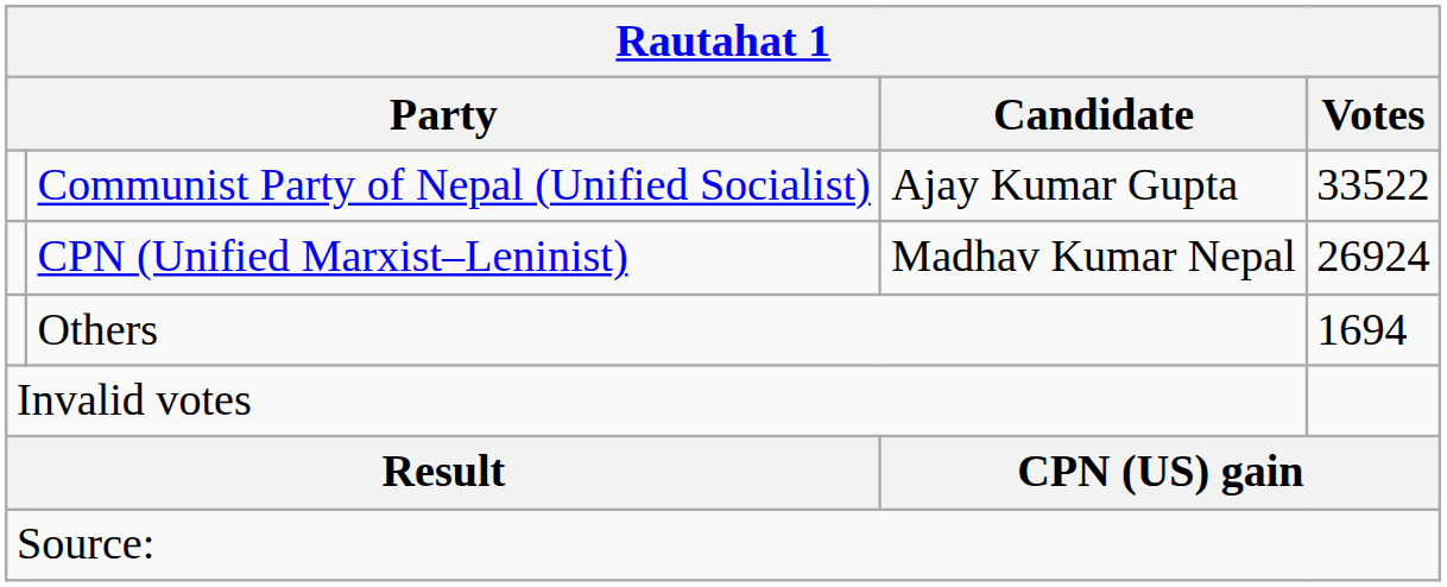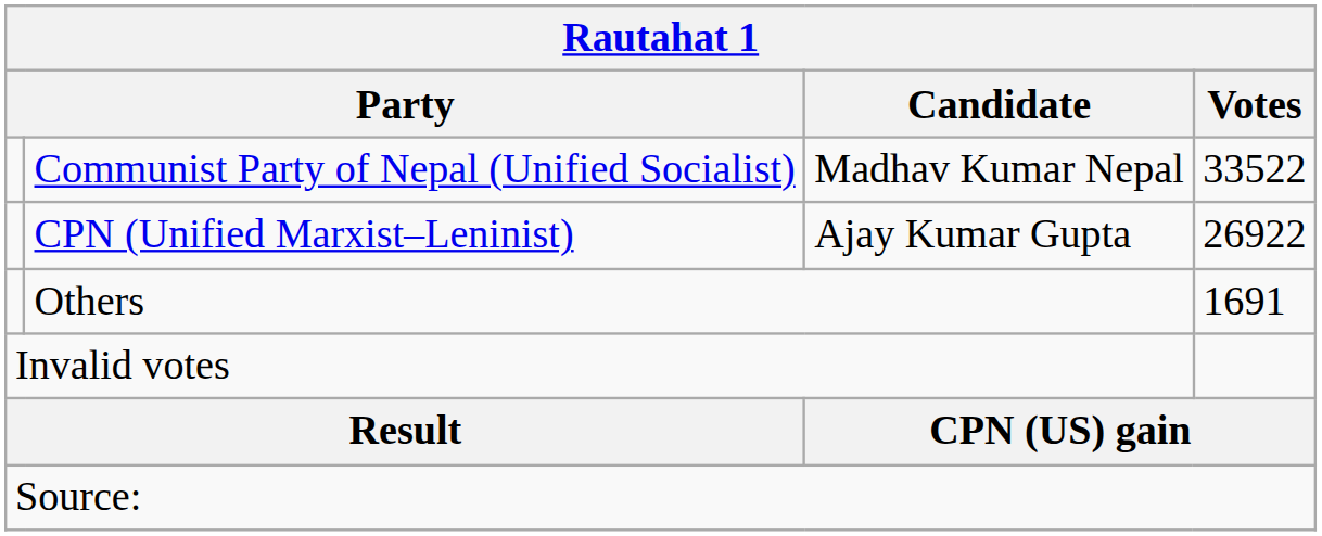Communist Party of Nepal (Unified Socialist) | Candidate: Ajay Kumar Gupta -> Madhav Kumar Nepal
CPN (Unified Marxist–Leninist) | Candidate: Madhav Kumar Nepal -> Ajay Kumar Gupta
CPN (Unified Marxist–Leninist) | Votes: 26924 -> 26922
Others | Votes: 1694 -> 1691
